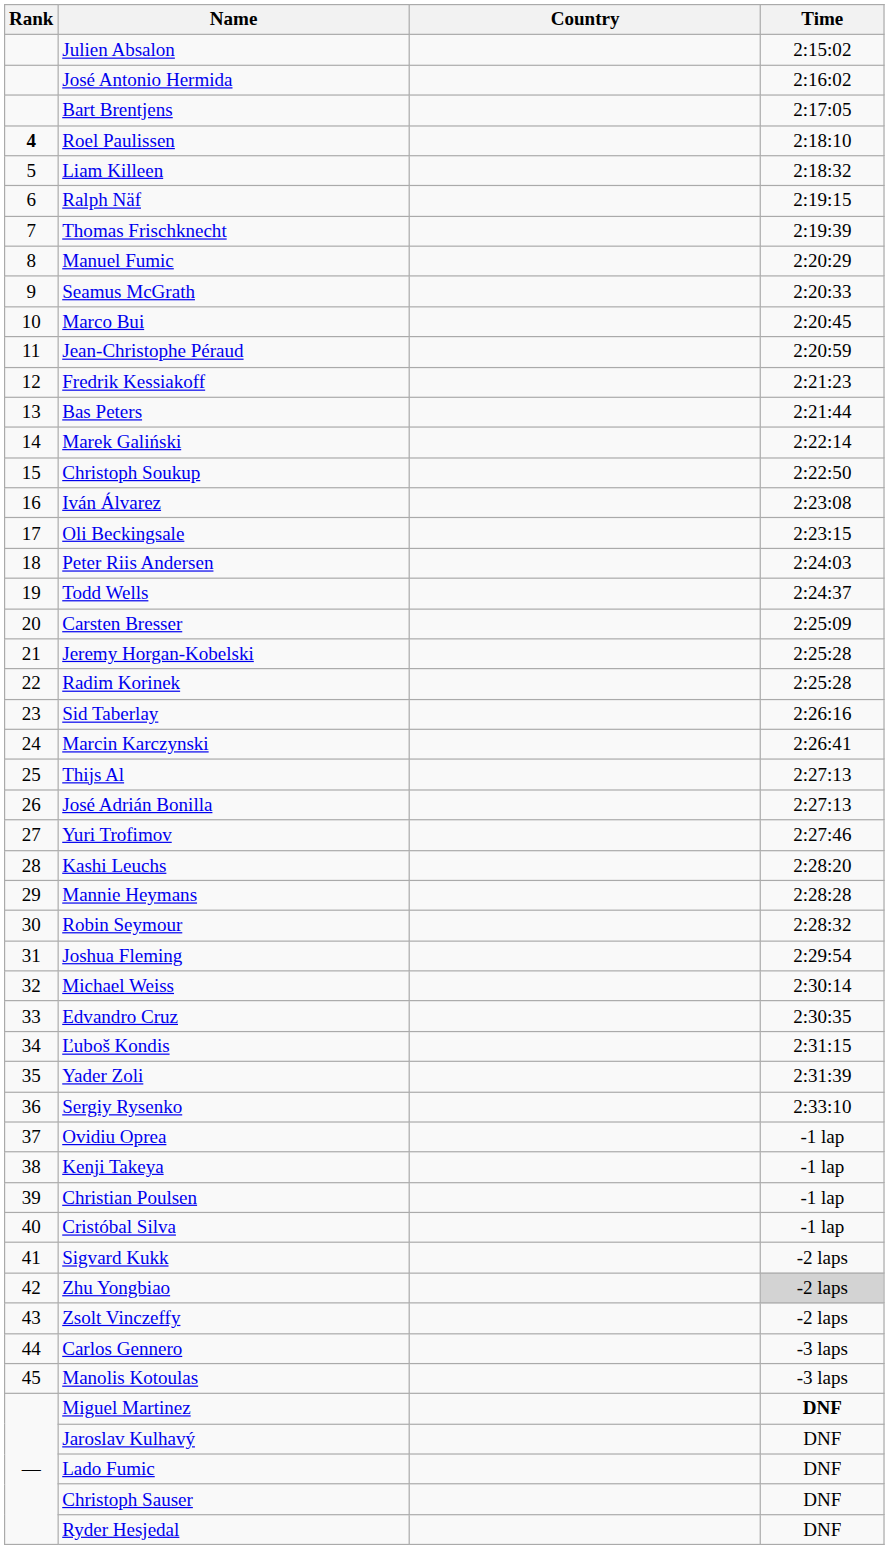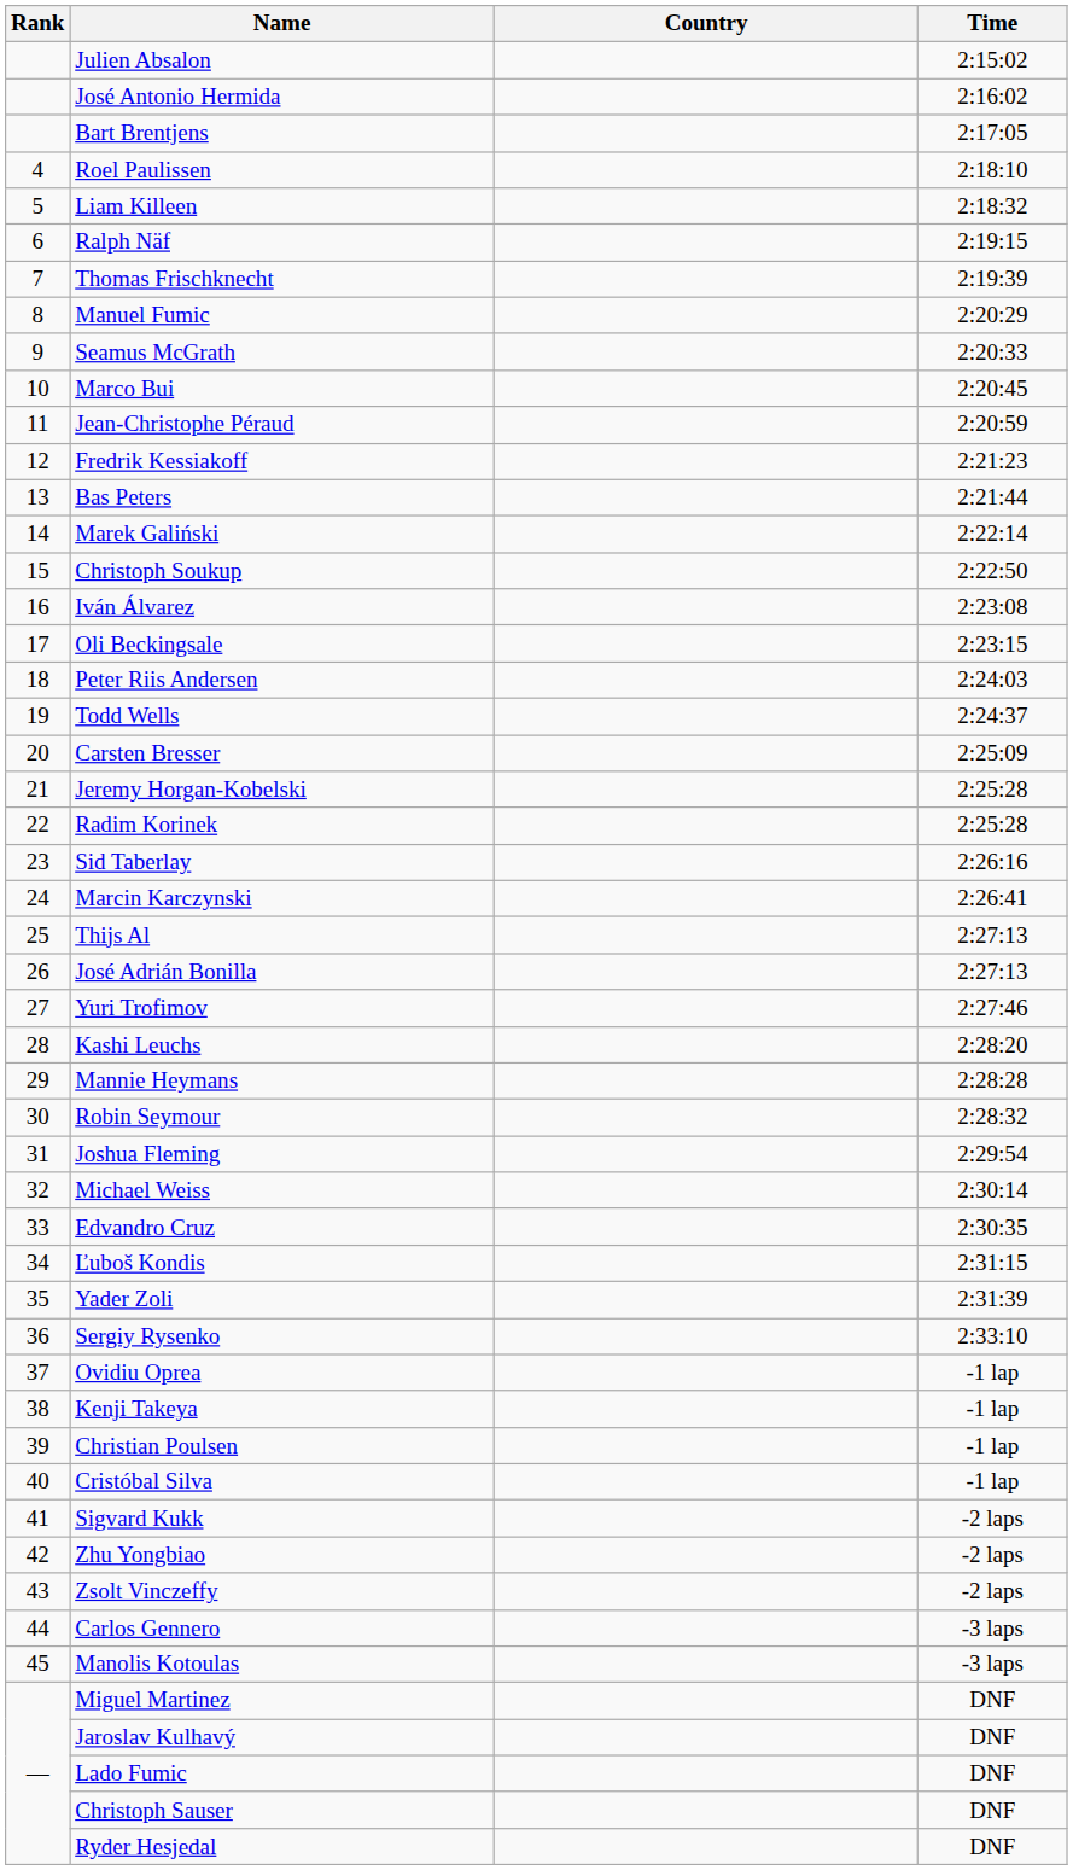Roel Paulissen | Rank: bold -> normal
Zhu Yongbiao | Time: lightgrey background -> no background
Miguel Martinez | Time: bold -> normal
